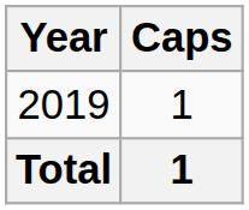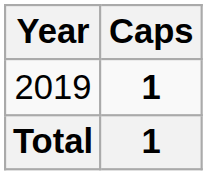2019 | Caps: normal -> bold
